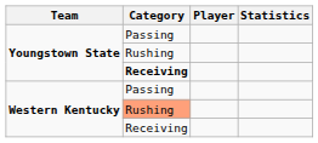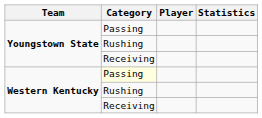Youngstown State / Receiving | Category: bold -> normal
Western Kentucky / Passing | Category: no background -> lightyellow background
Western Kentucky / Rushing | Category: lightsalmon background -> no background
